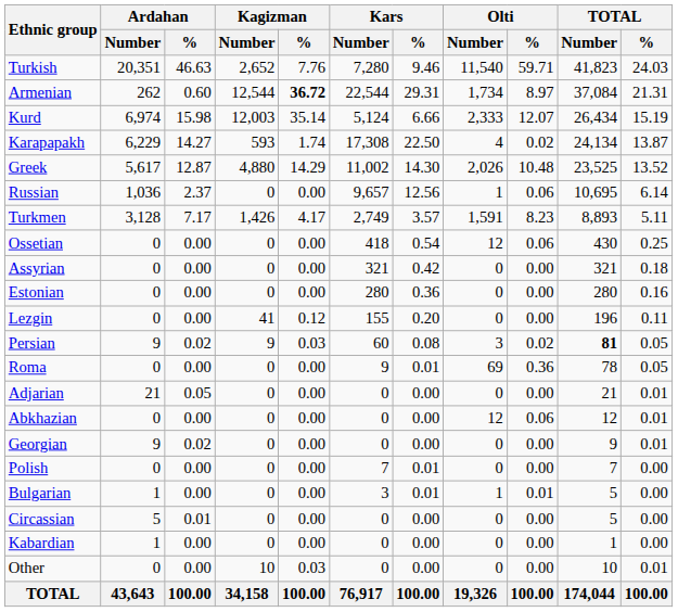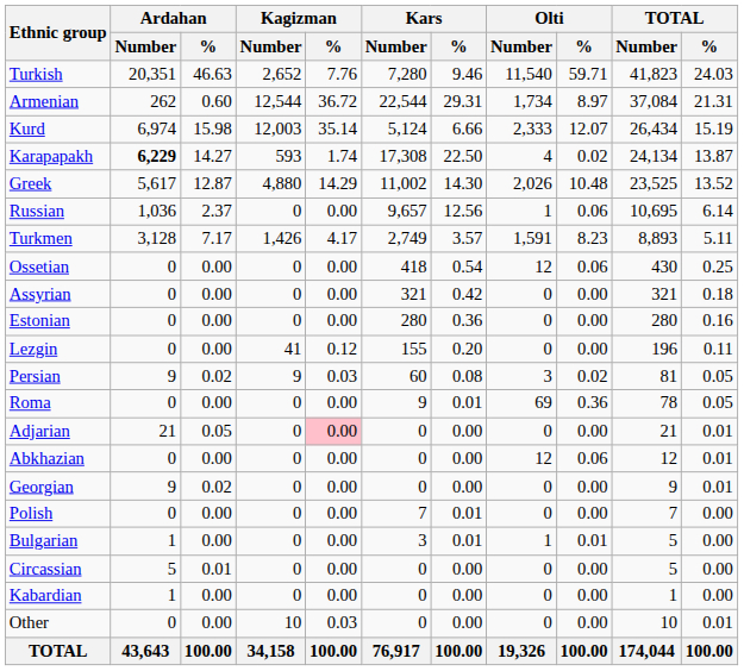Armenian | Kagizman / %: bold -> normal
Karapapakh | Ardаhan / Number: normal -> bold
Persian | TOTAL / Number: bold -> normal
Adjarian | Kagizman / %: no background -> pink background
